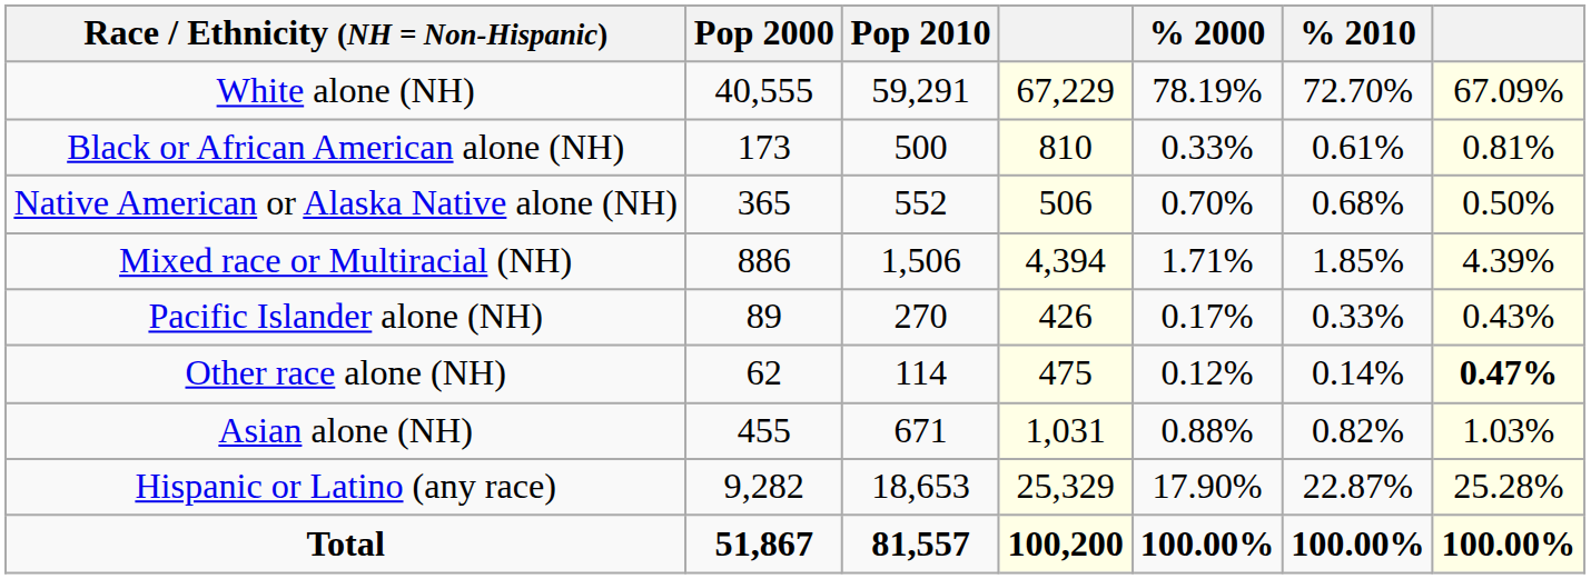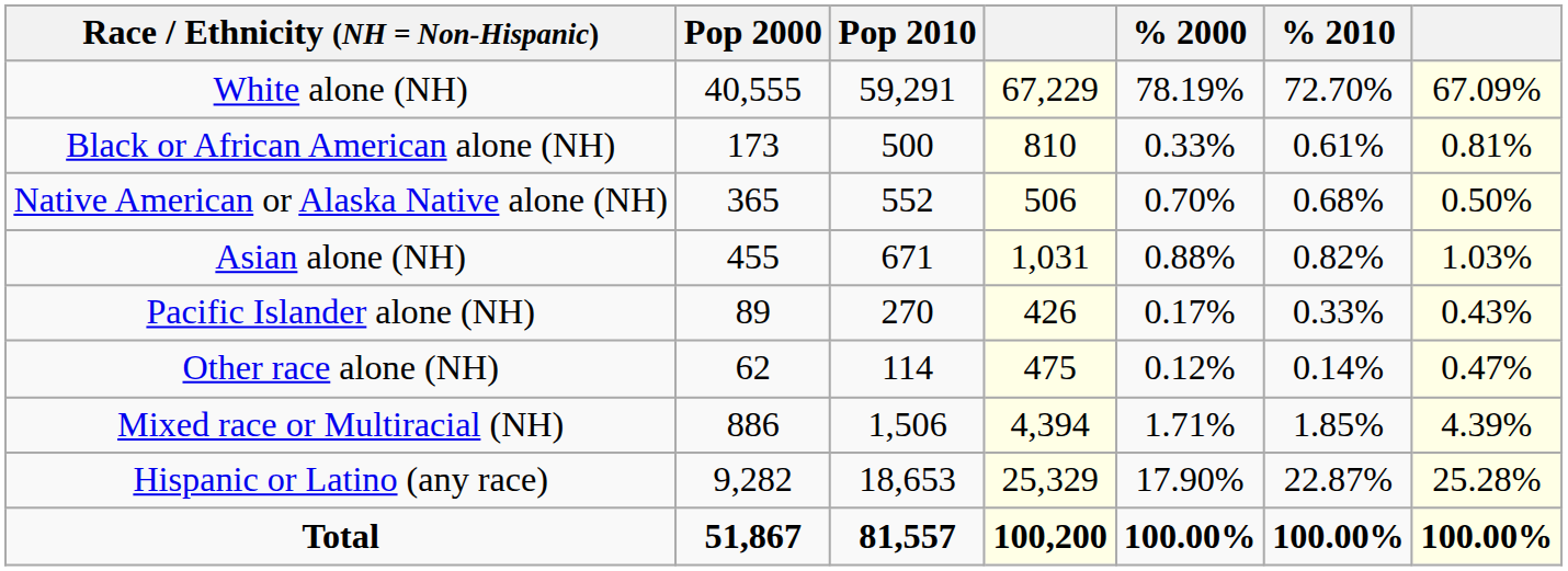rows swapped: Asian alone (NH) <-> Mixed race or Multiracial (NH)
Other race alone (NH) | column 7: bold -> normal
